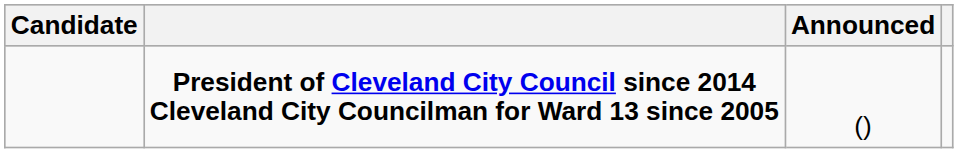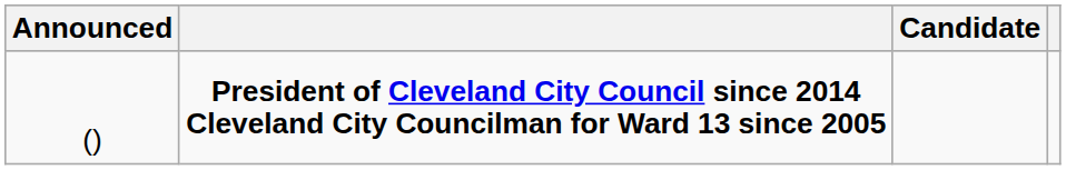columns swapped: Candidate <-> Announced
